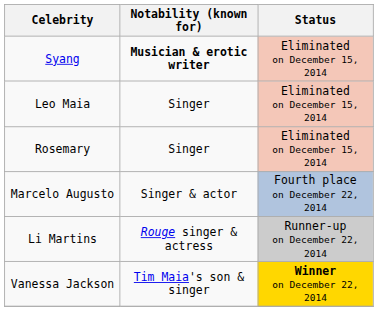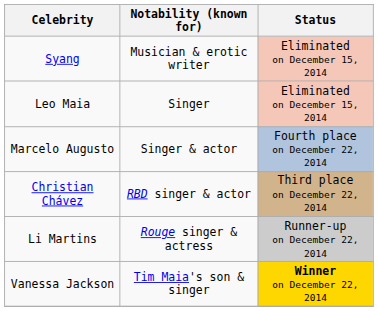Syang | Notability (known for): bold -> normal
- row: Rosemary | Singer | Eliminated on December 15, 2014
+ row: Christian Chávez | RBD singer & actor | Third place on December 22, 2014
